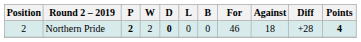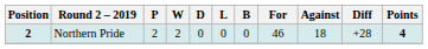Northern Pride | Position: normal -> bold
Northern Pride | P: bold -> normal
Northern Pride | D: bold -> normal
